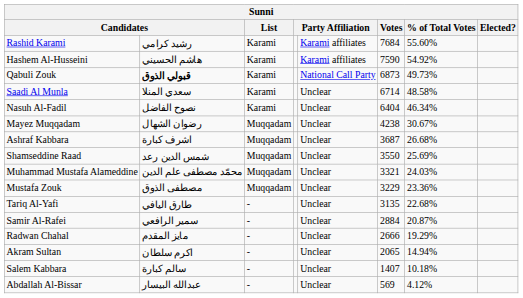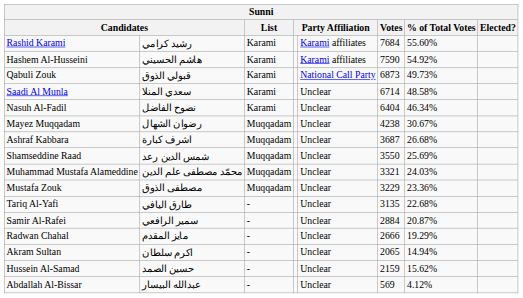Qabuli Zouk | column 2: bold -> normal
+ row: Hussein Al-Samad | حسين الصمد | - | Unclear | 2159 | 15.62%
- row: Salem Kabbara | سالم كبارة | - | Unclear | 1407 | 10.18%
